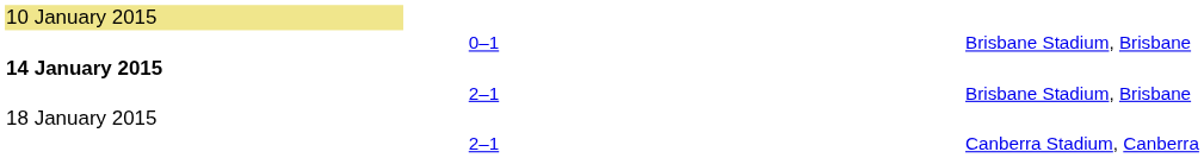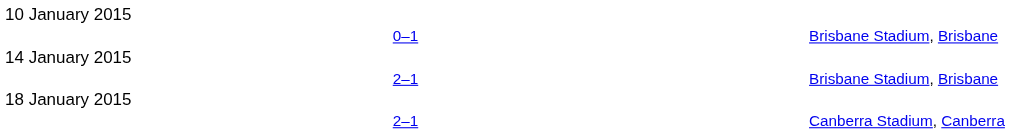10 January 2015 | column 1: khaki background -> no background
14 January 2015 | column 1: bold -> normal
